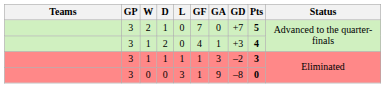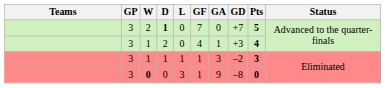row 2 | D: normal -> bold
row 5 | W: normal -> bold
